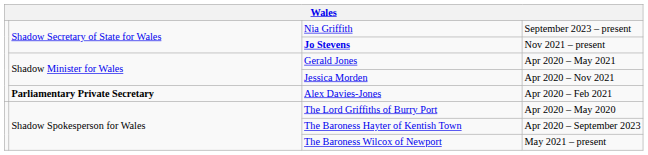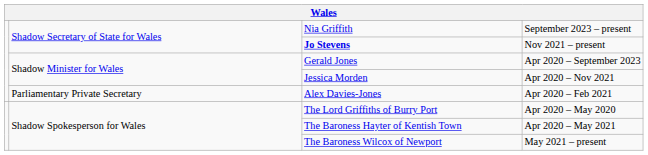Gerald Jones | column 4: Apr 2020 – May 2021 -> Apr 2020 – September 2023
Alex Davies-Jones | column 2: bold -> normal
The Baroness Hayter of Kentish Town | column 4: Apr 2020 – September 2023 -> Apr 2020 – May 2021
